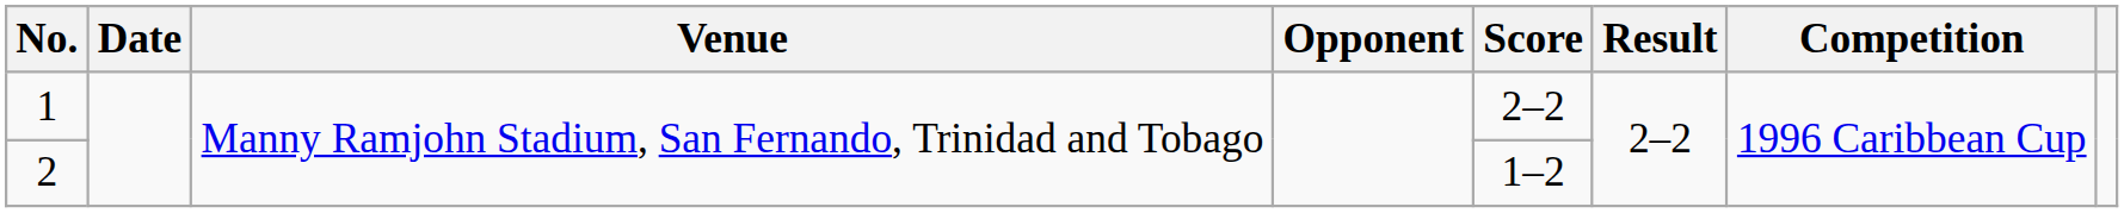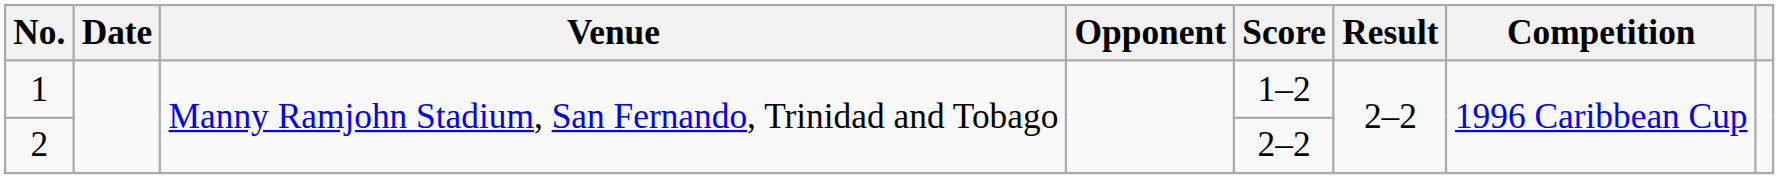1 | Score: 2–2 -> 1–2
2 | Score: 1–2 -> 2–2
